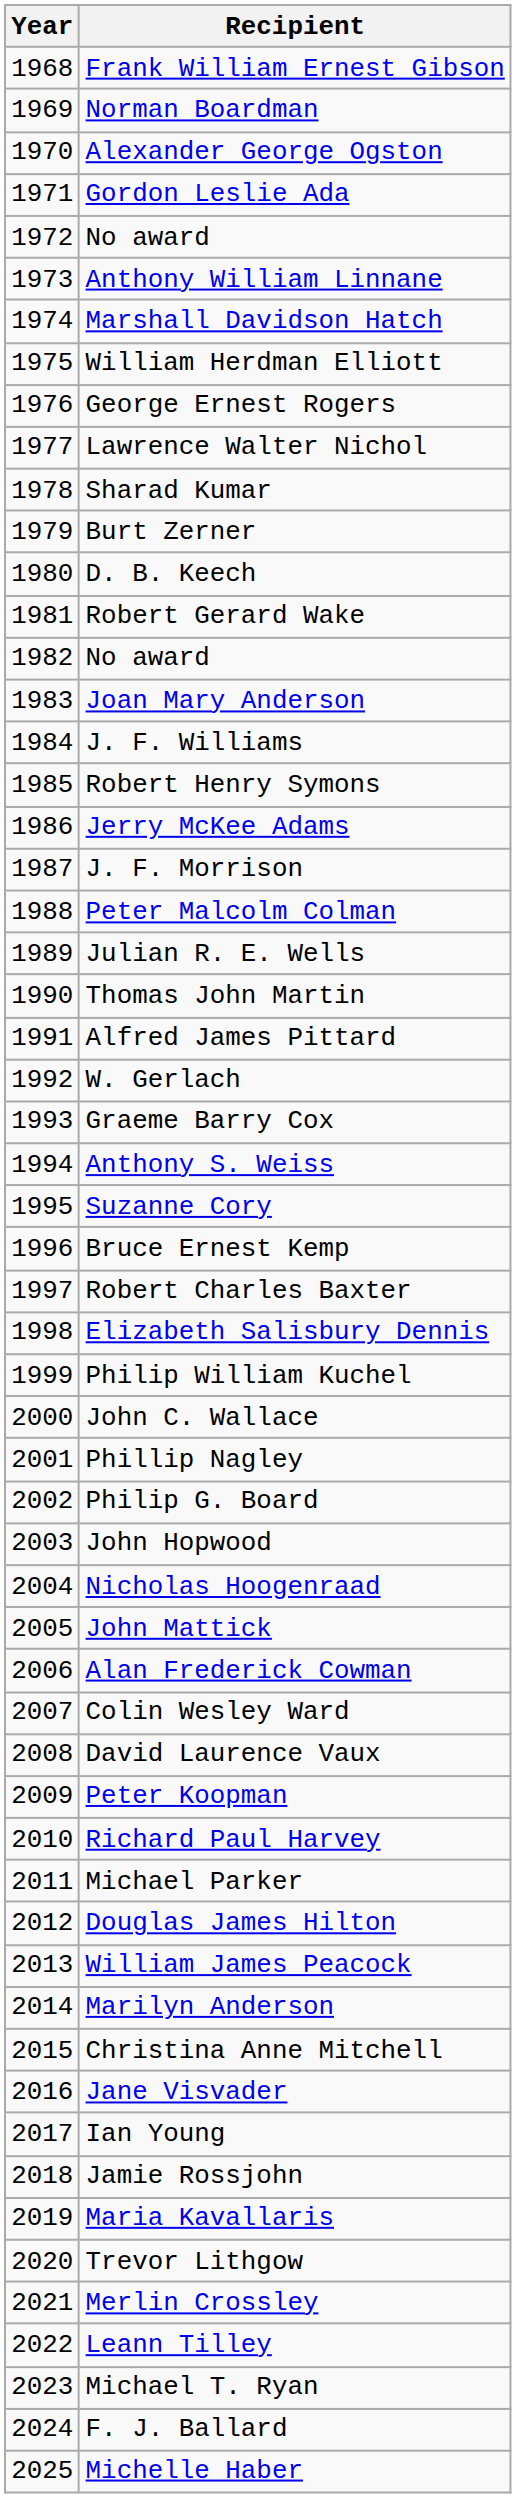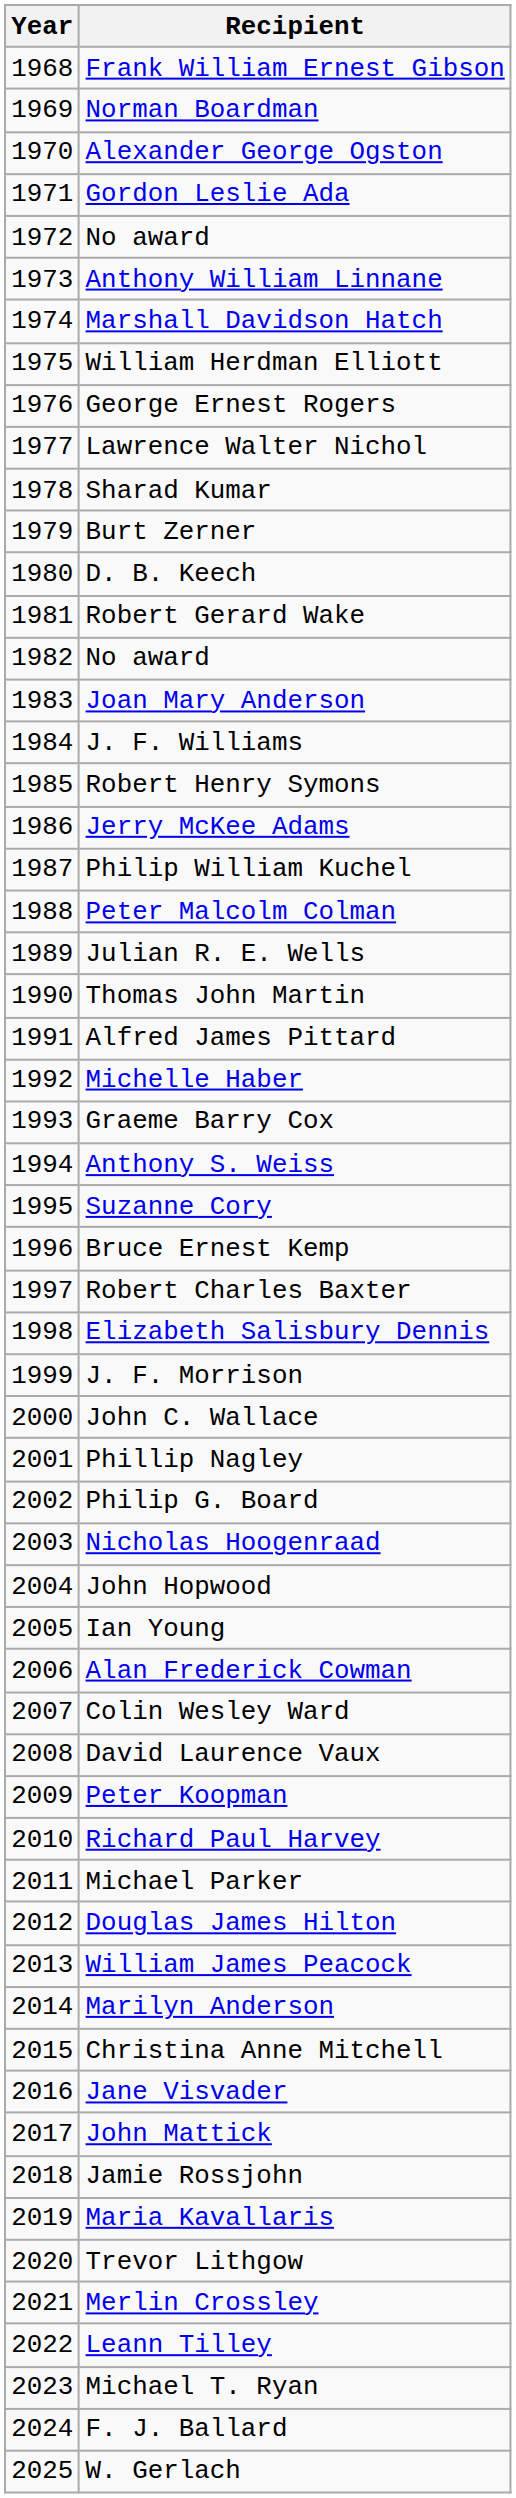row 21 | Recipient: J. F. Morrison -> Philip William Kuchel
row 26 | Recipient: W. Gerlach -> Michelle Haber
row 33 | Recipient: Philip William Kuchel -> J. F. Morrison
row 37 | Recipient: John Hopwood -> Nicholas Hoogenraad
row 38 | Recipient: Nicholas Hoogenraad -> John Hopwood
row 39 | Recipient: John Mattick -> Ian Young
row 51 | Recipient: Ian Young -> John Mattick
row 59 | Recipient: Michelle Haber -> W. Gerlach
